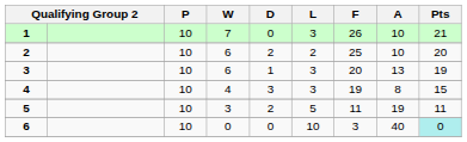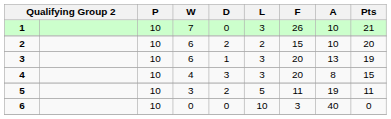row 3 | F: 25 -> 15
row 5 | F: 19 -> 20
row 7 | Pts: paleturquoise background -> no background
